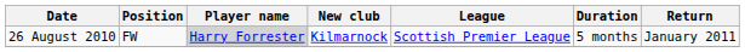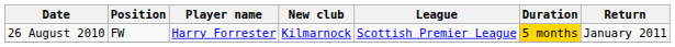26 August 2010 | Player name: lightgrey background -> no background
26 August 2010 | Duration: no background -> gold background
